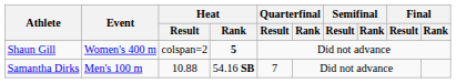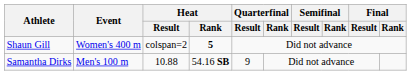Samantha Dirks | Quarterfinal / Result: 7 -> 9
